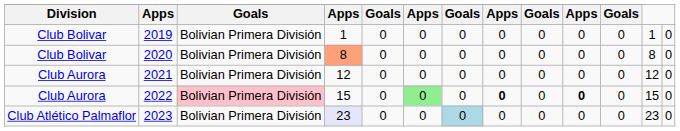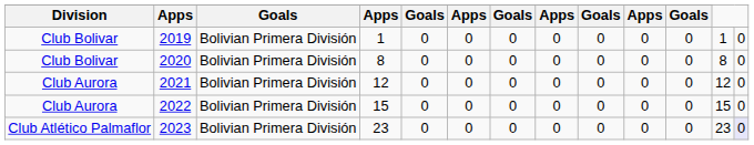2020 | column 4: lightsalmon background -> no background
2022 | column 3: pink background -> no background
2022 | column 6: lightgreen background -> no background
2022 | column 8: bold -> normal
2022 | column 10: bold -> normal
2023 | column 4: lavender background -> no background
2023 | column 7: lightblue background -> no background
2023 | column 13: no background -> lavender background
